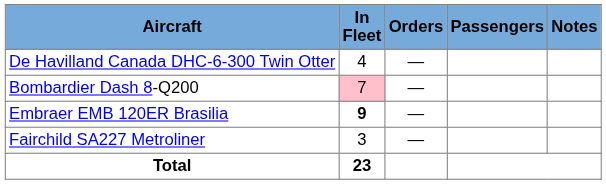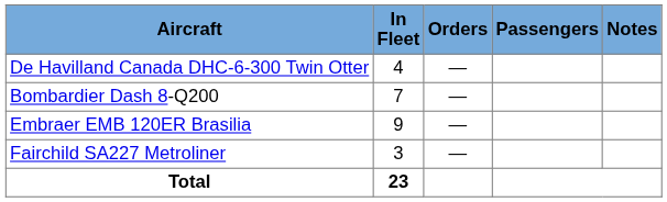Bombardier Dash 8-Q200 | In Fleet: pink background -> no background
Embraer EMB 120ER Brasilia | In Fleet: bold -> normal
